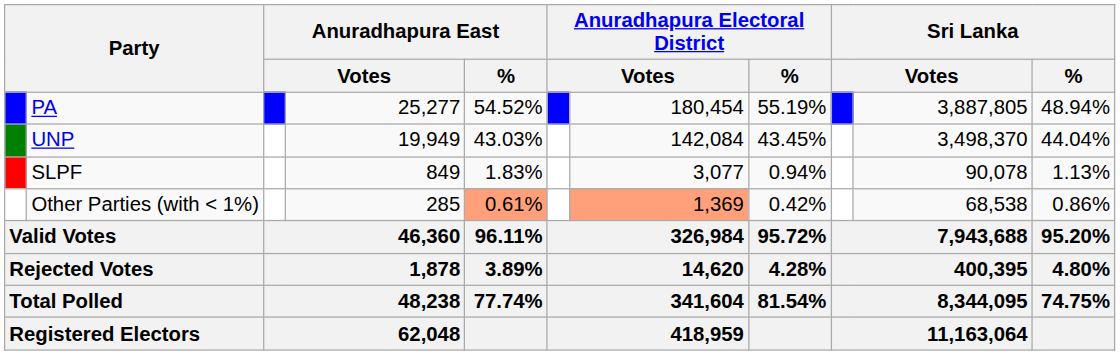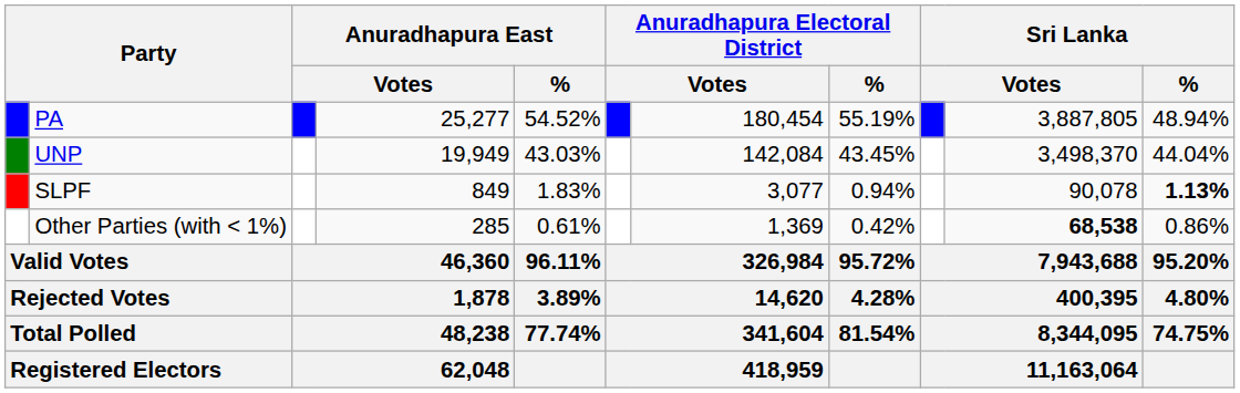SLPF | Sri Lanka / %: normal -> bold
Other Parties (with < 1%) | Anuradhapura East / %: lightsalmon background -> no background
Other Parties (with < 1%) | column 7: lightsalmon background -> no background
Other Parties (with < 1%) | column 10: normal -> bold
